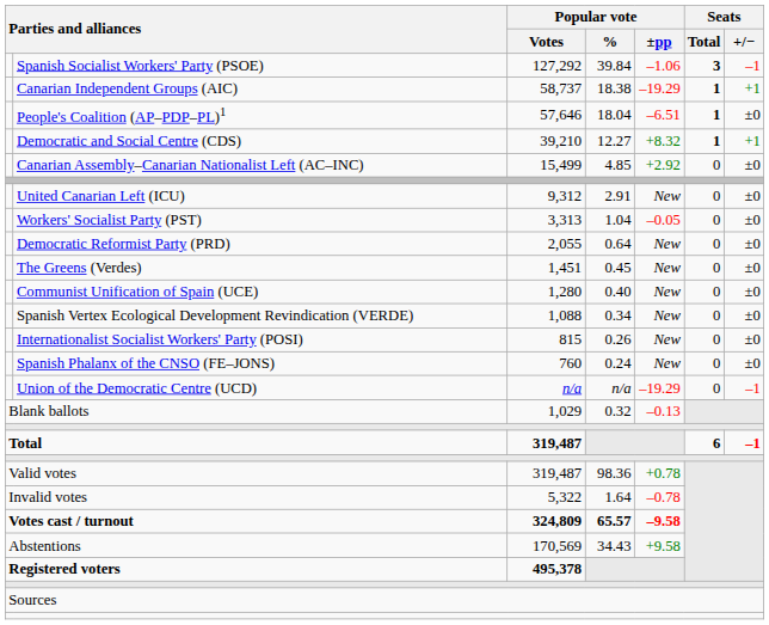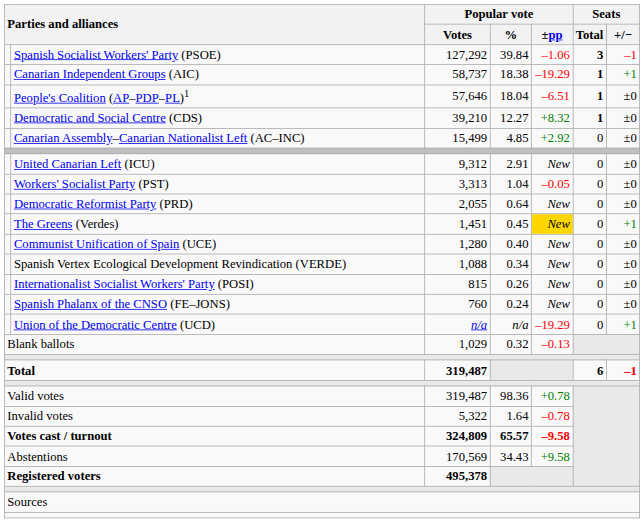Democratic and Social Centre (CDS) | Seats / +/−: +1 -> ±0
The Greens (Verdes) | Popular vote / ±pp: no background -> gold background
The Greens (Verdes) | Seats / +/−: ±0 -> +1
Union of the Democratic Centre (UCD) | Seats / +/−: –1 -> +1
